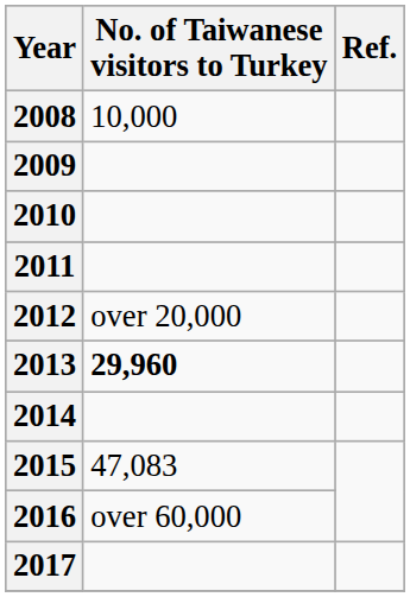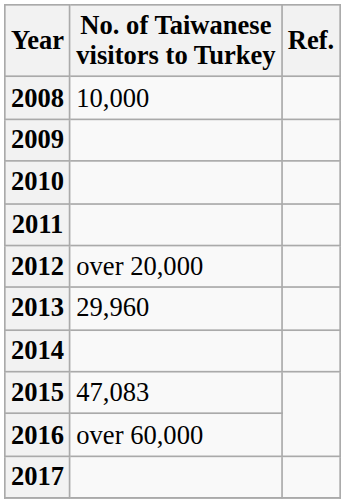2013 | No. of Taiwanese visitors to Turkey: bold -> normal
